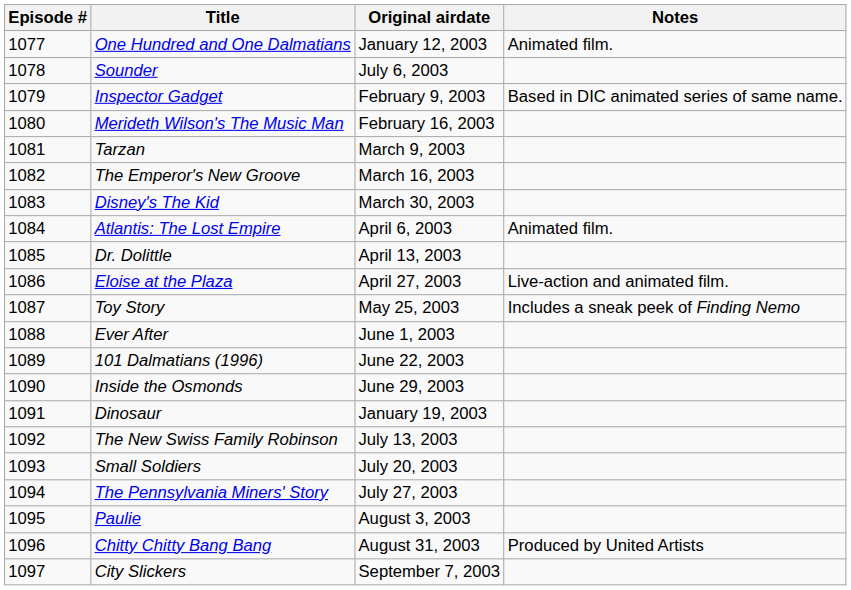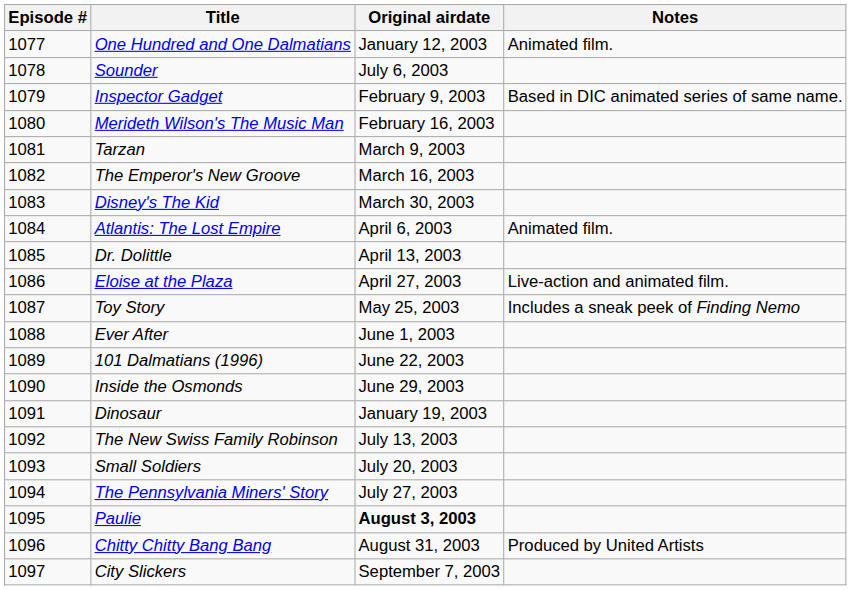Paulie | Original airdate: normal -> bold
